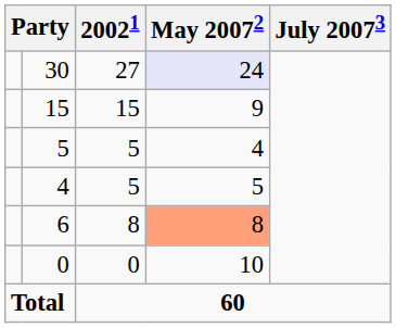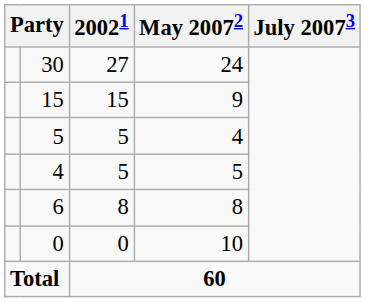30 | May 20072: lavender background -> no background
6 | May 20072: lightsalmon background -> no background
